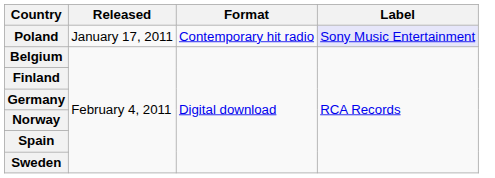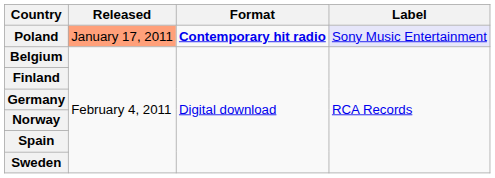Poland | Released: no background -> lightsalmon background
Poland | Format: normal -> bold
